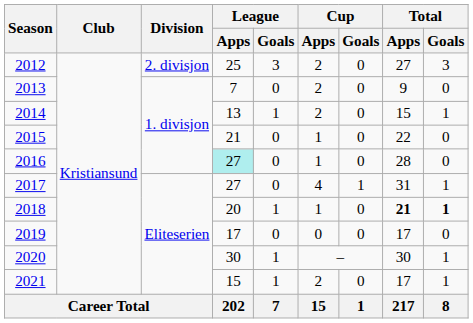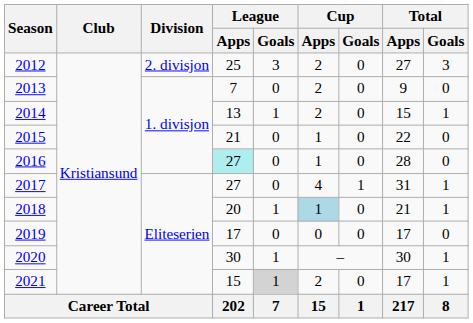2018 | Cup / Apps: no background -> lightblue background
2018 | Total / Apps: bold -> normal
2018 | Total / Goals: bold -> normal
2021 | League / Goals: no background -> lightgrey background
